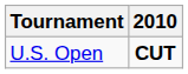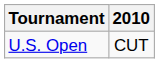U.S. Open | 2010: bold -> normal
